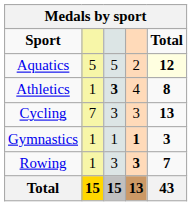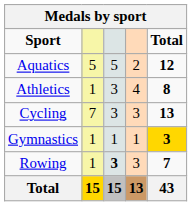Aquatics | Total: lightyellow background -> no background
Athletics | column 3: bold -> normal
Gymnastics | column 4: bold -> normal
Gymnastics | Total: no background -> gold background
Rowing | column 3: normal -> bold
Rowing | column 4: bold -> normal
